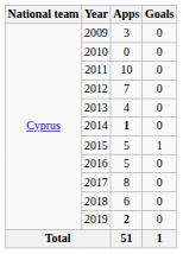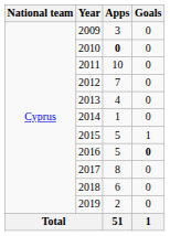2010 | Apps: normal -> bold
2014 | Apps: bold -> normal
2016 | Goals: normal -> bold
2019 | Apps: bold -> normal
